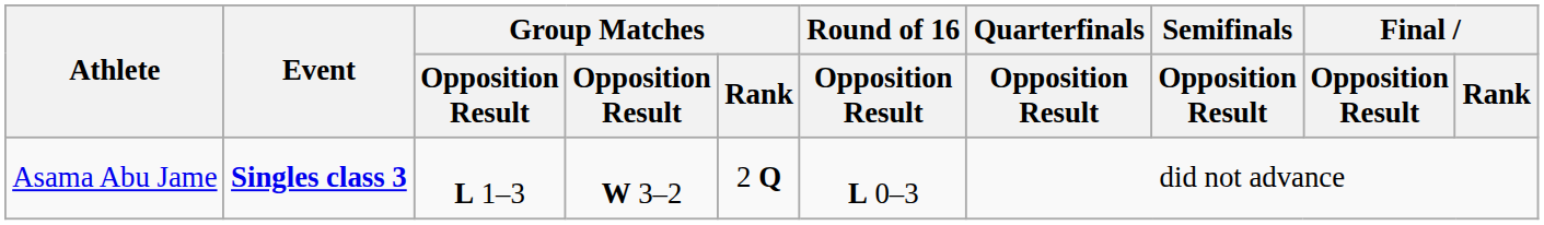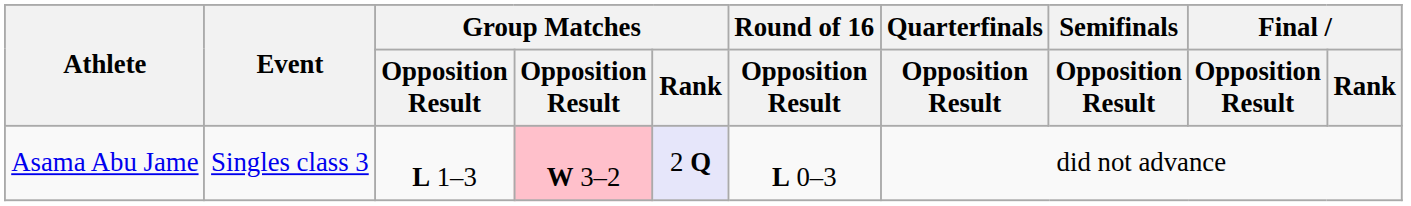Asama Abu Jame | Event: bold -> normal
Asama Abu Jame | column 4: no background -> pink background
Asama Abu Jame | Group Matches / Rank: no background -> lavender background
